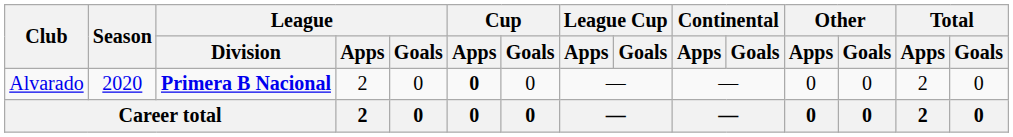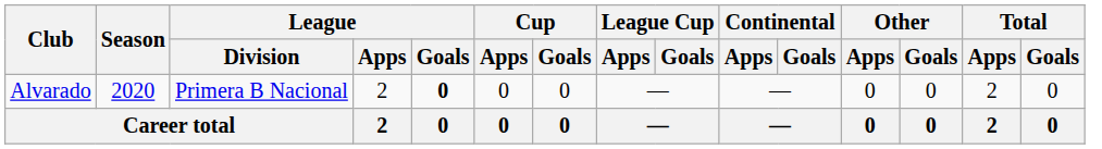Alvarado | League / Division: bold -> normal
Alvarado | League / Goals: normal -> bold
Alvarado | Cup / Apps: bold -> normal
